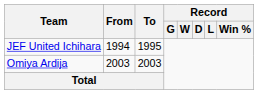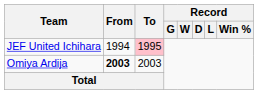JEF United Ichihara | To: no background -> pink background
Omiya Ardija | From: normal -> bold
